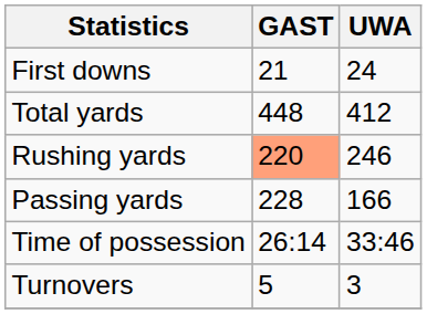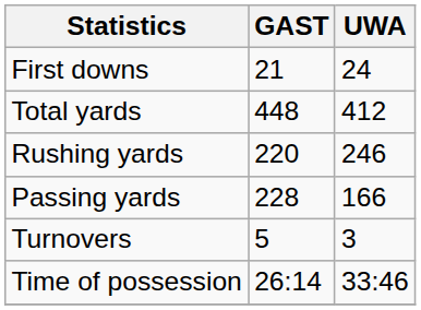Rushing yards | GAST: lightsalmon background -> no background
rows swapped: Turnovers <-> Time of possession
